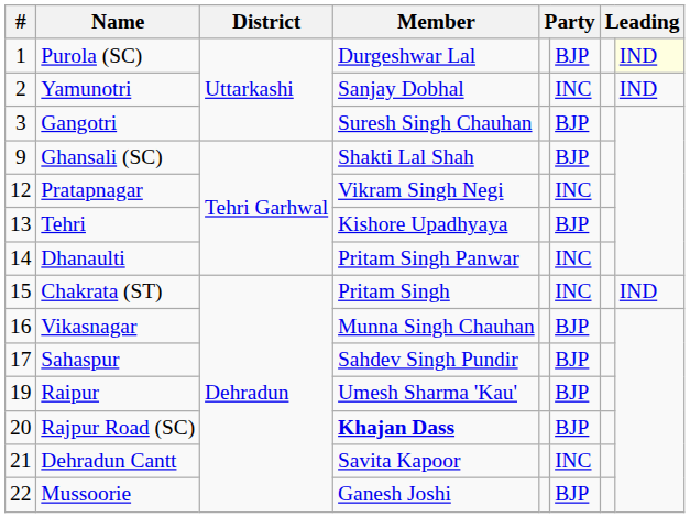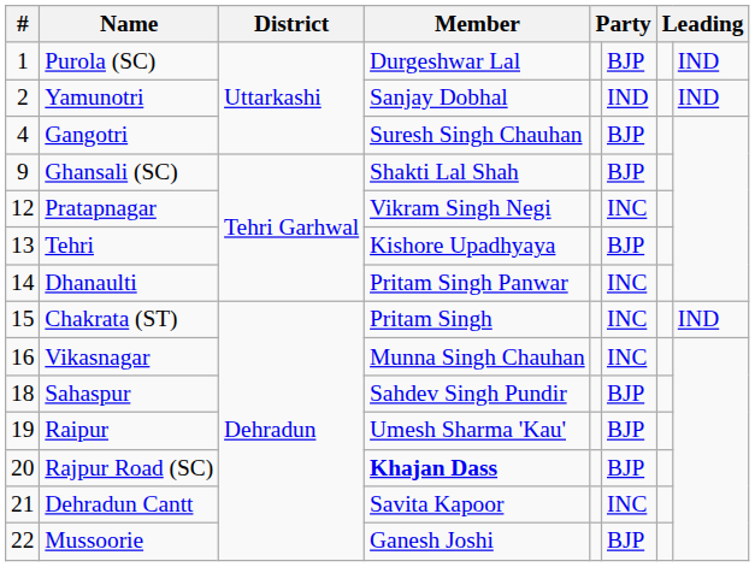Purola (SC) | column 8: lightyellow background -> no background
Yamunotri | column 6: INC -> IND
Gangotri | #: 3 -> 4
Vikasnagar | column 6: BJP -> INC
Sahaspur | #: 17 -> 18
